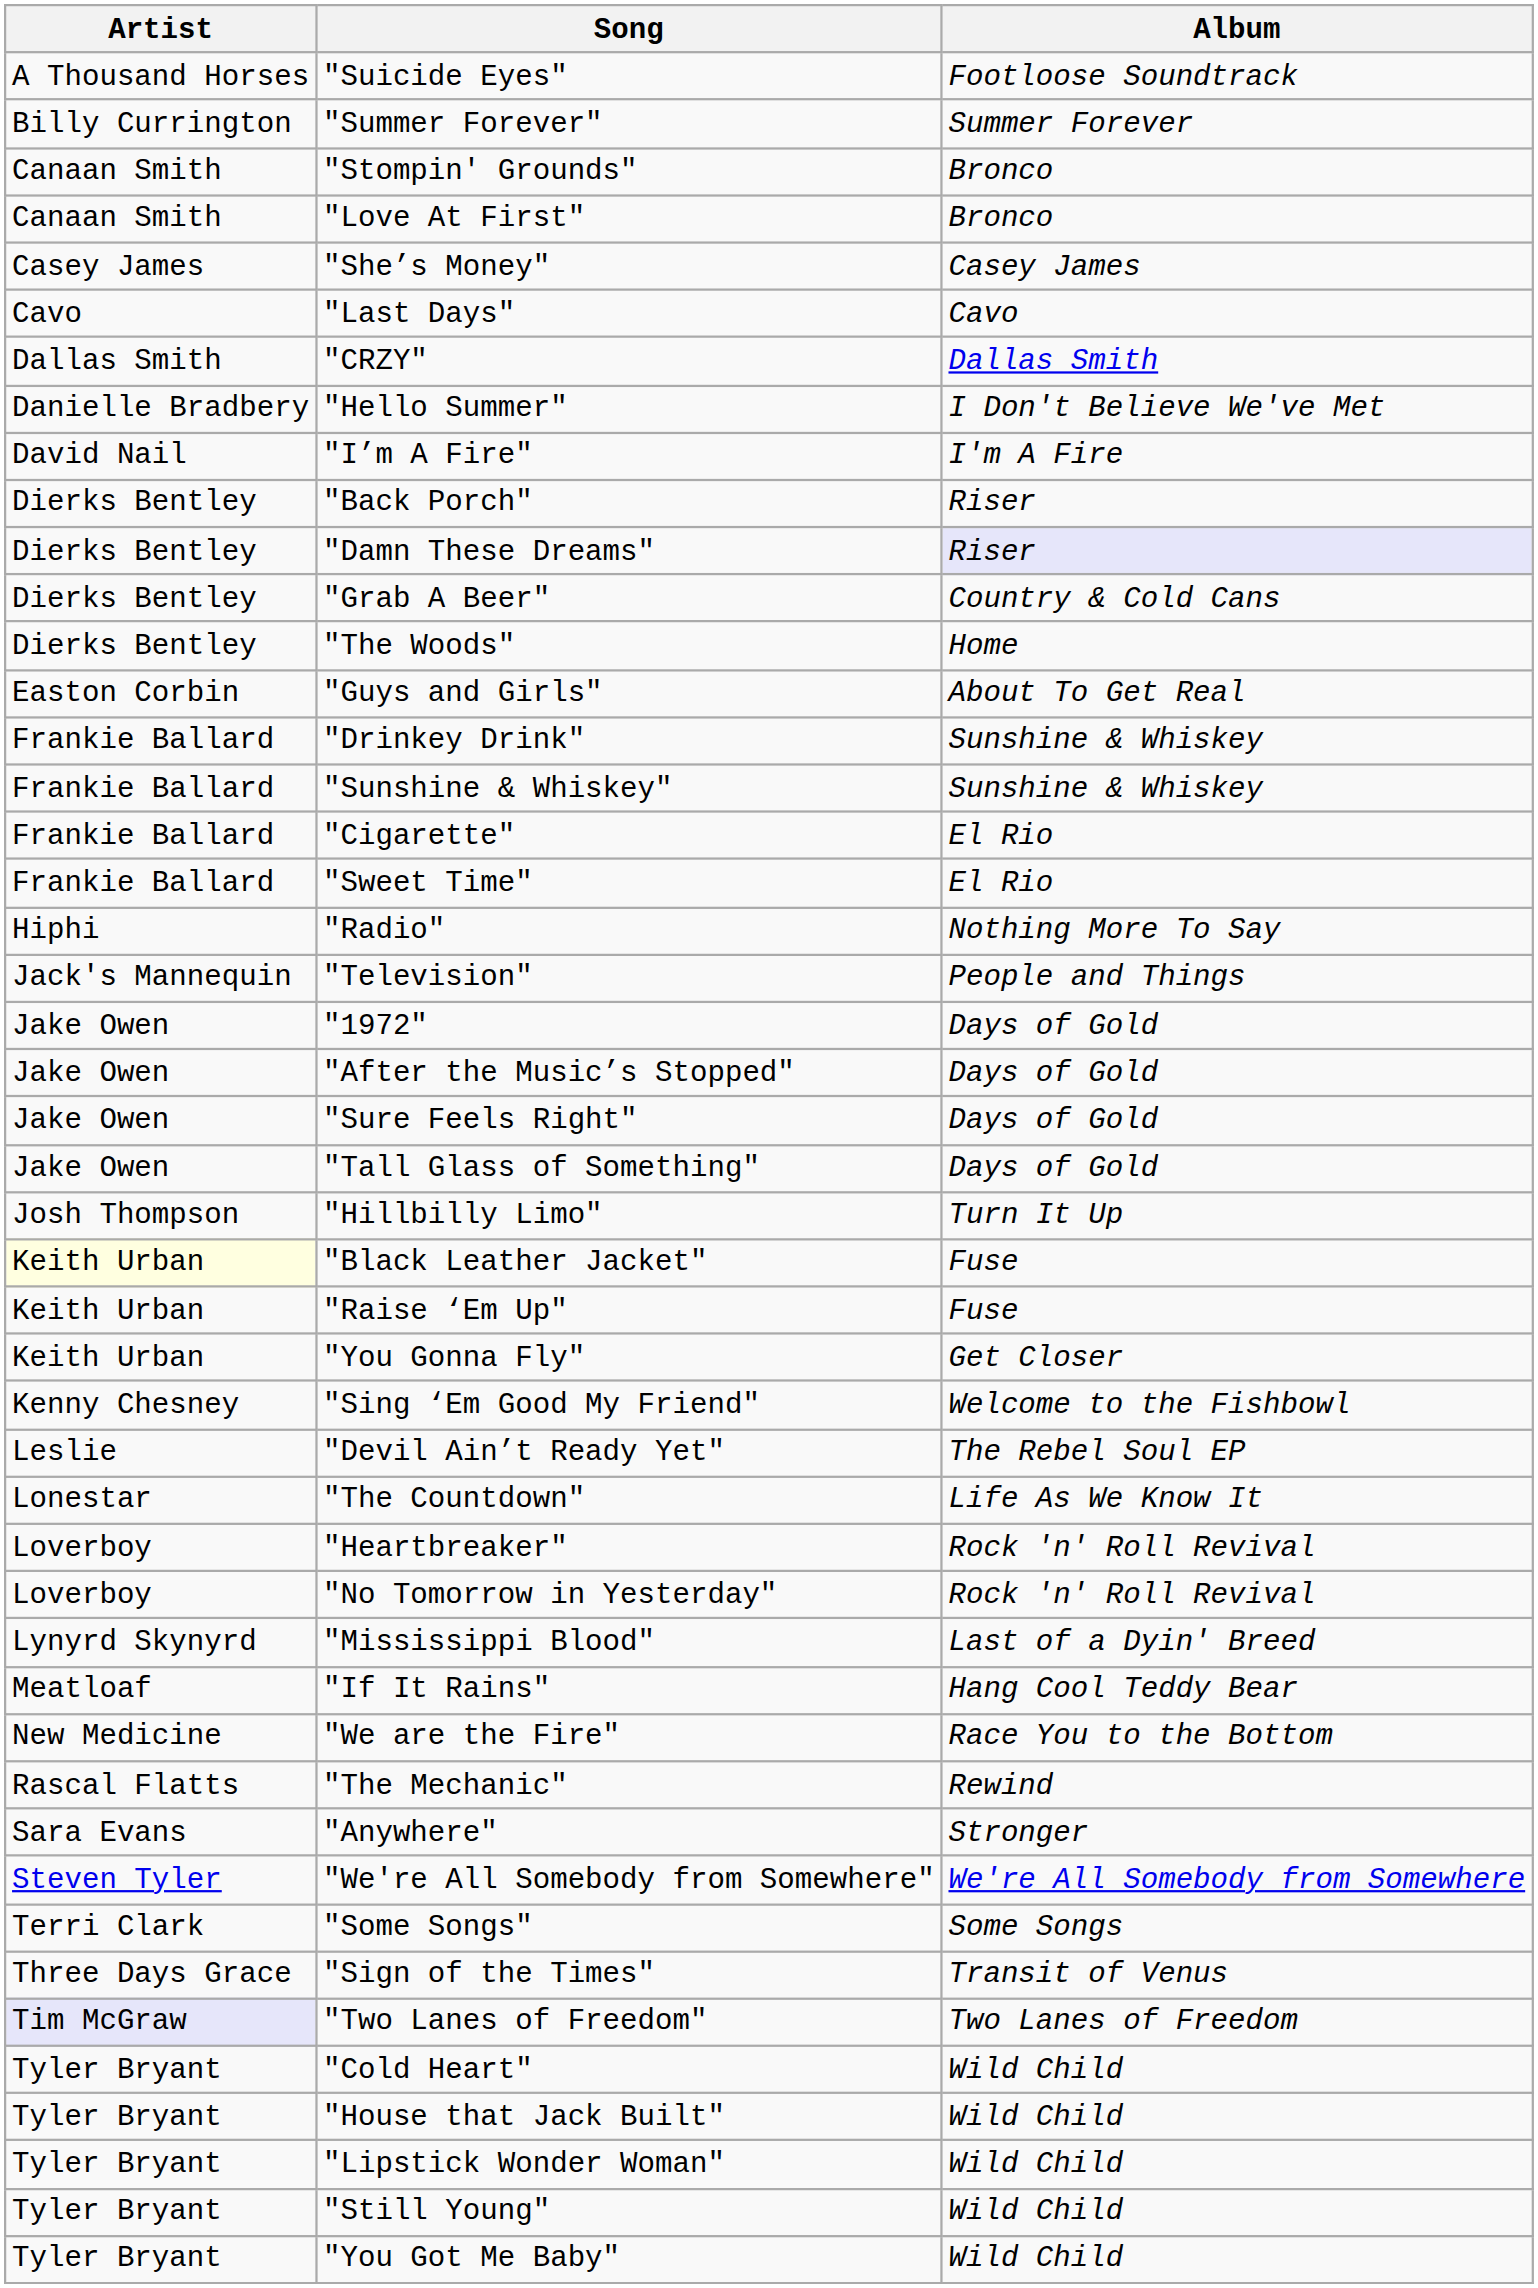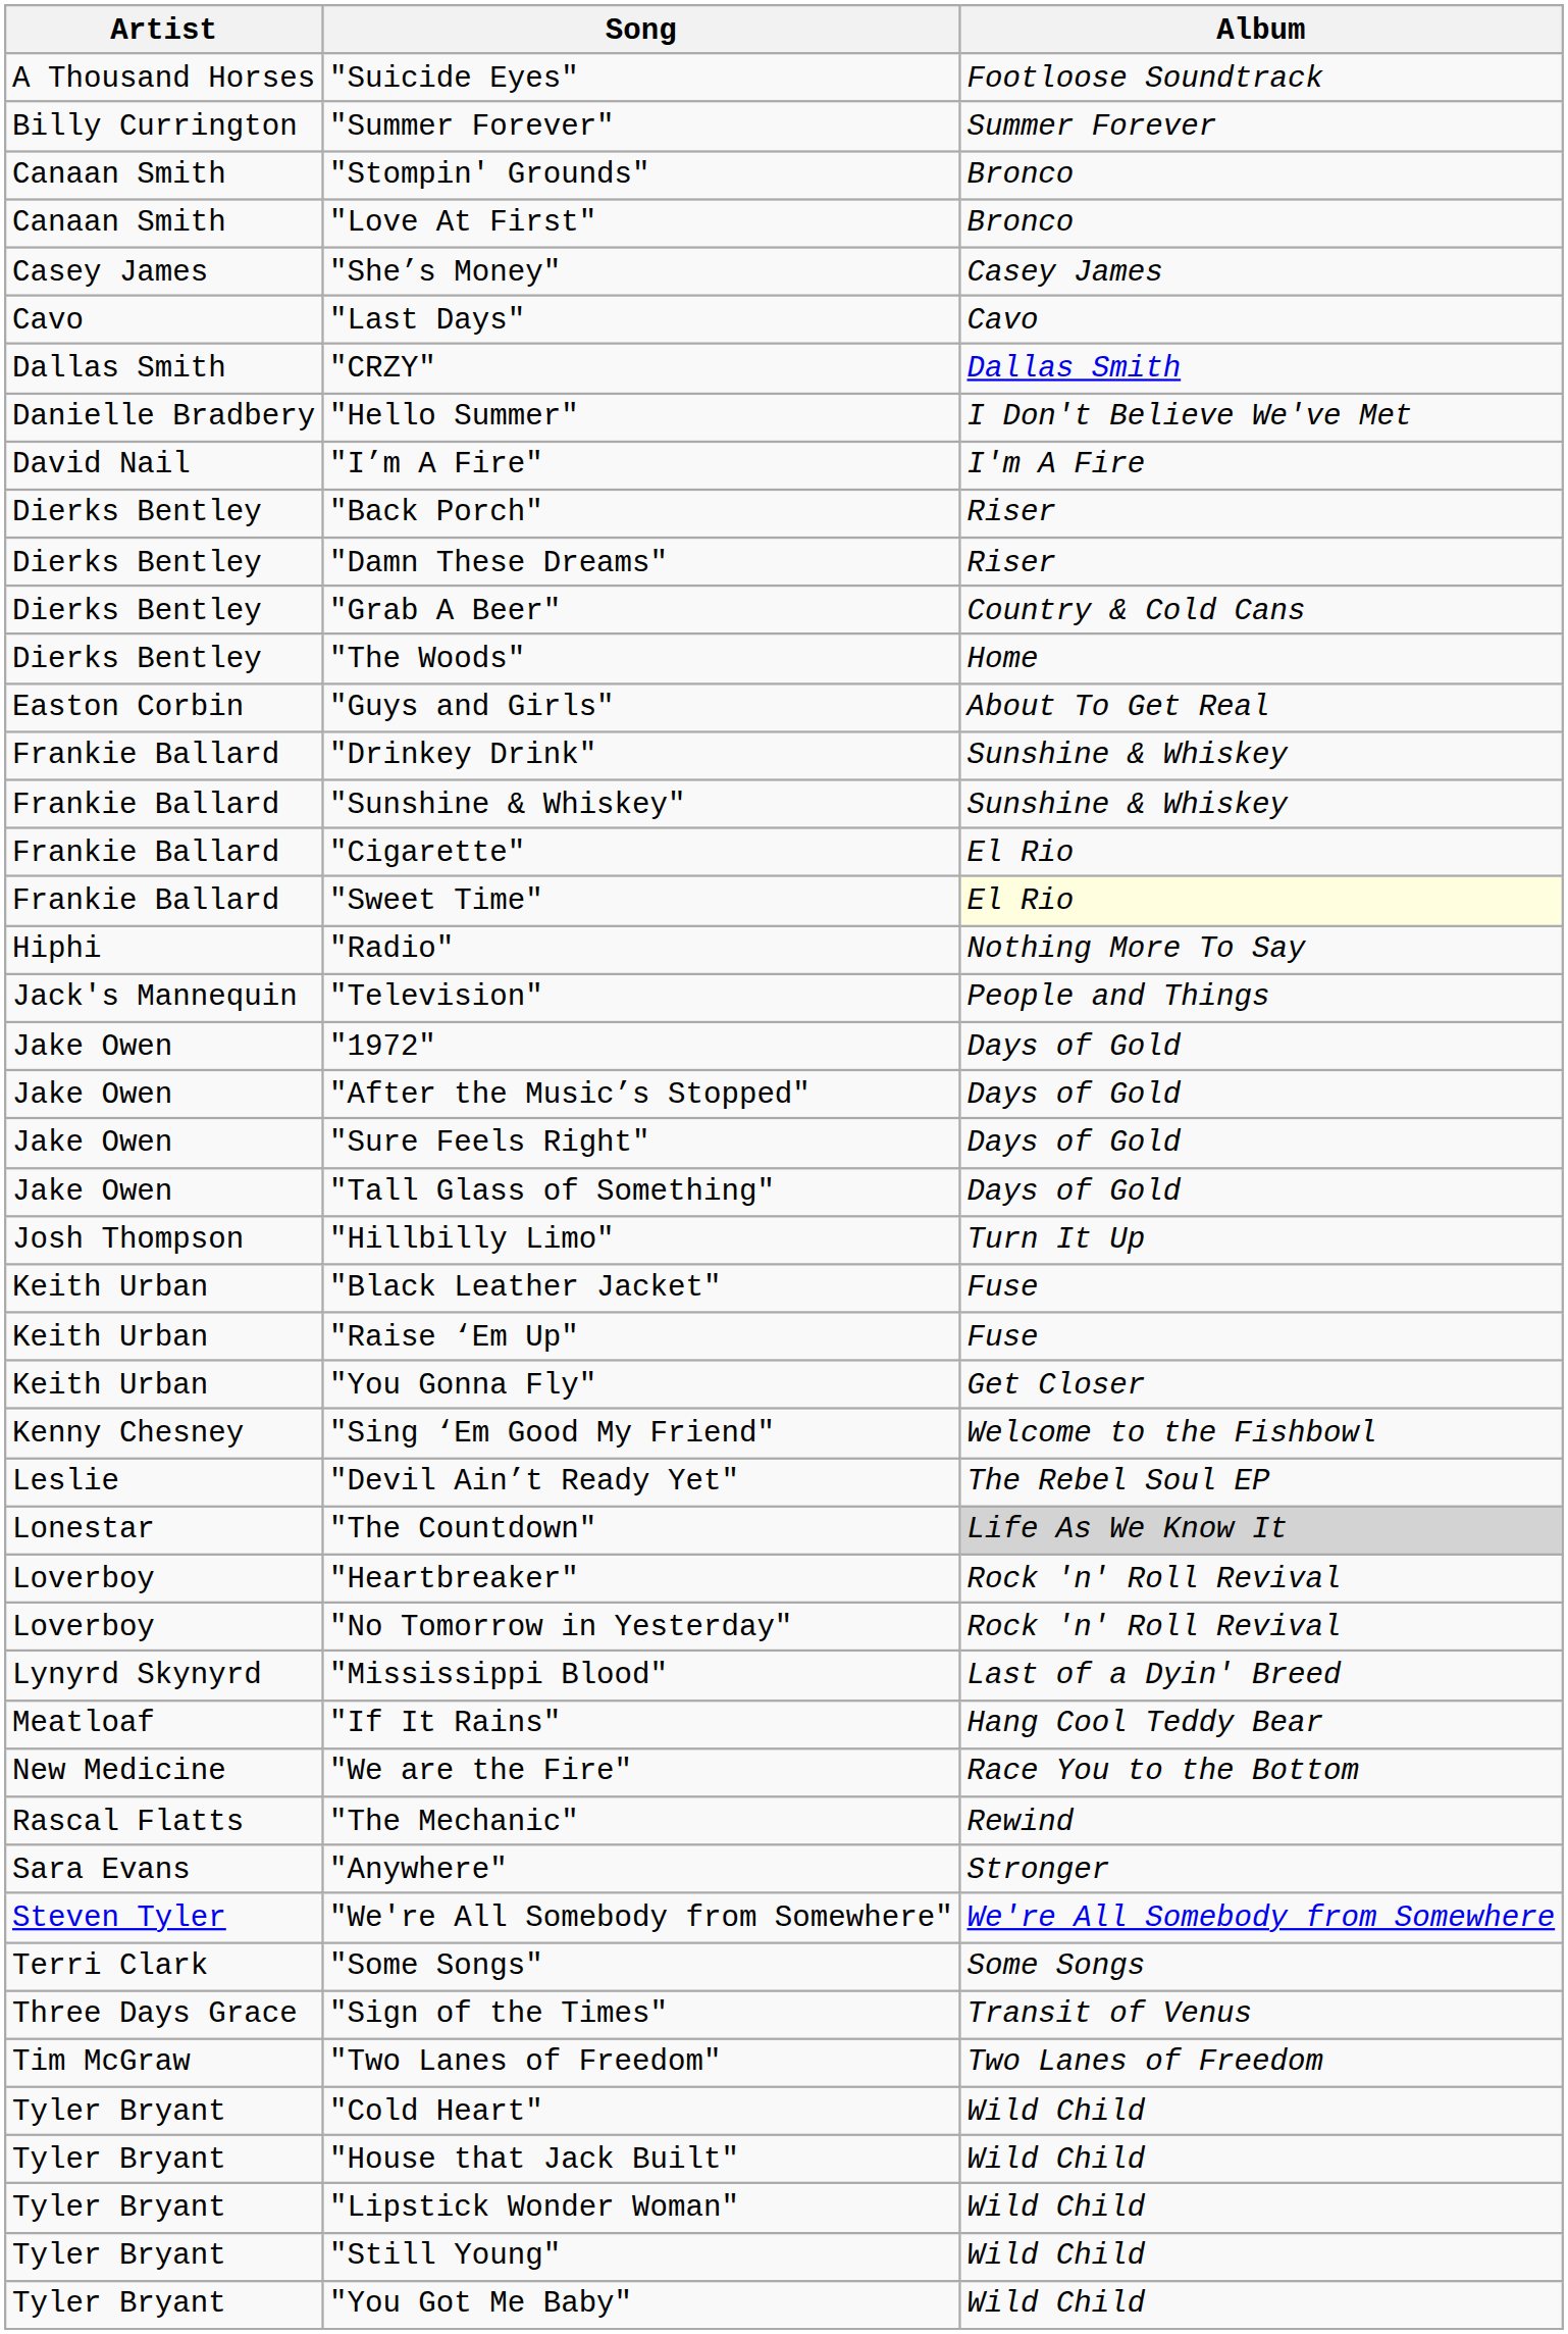"Damn These Dreams" | Album: lavender background -> no background
"Sweet Time" | Album: no background -> lightyellow background
"Black Leather Jacket" | Artist: lightyellow background -> no background
"The Countdown" | Album: no background -> lightgrey background
"Two Lanes of Freedom" | Artist: lavender background -> no background
